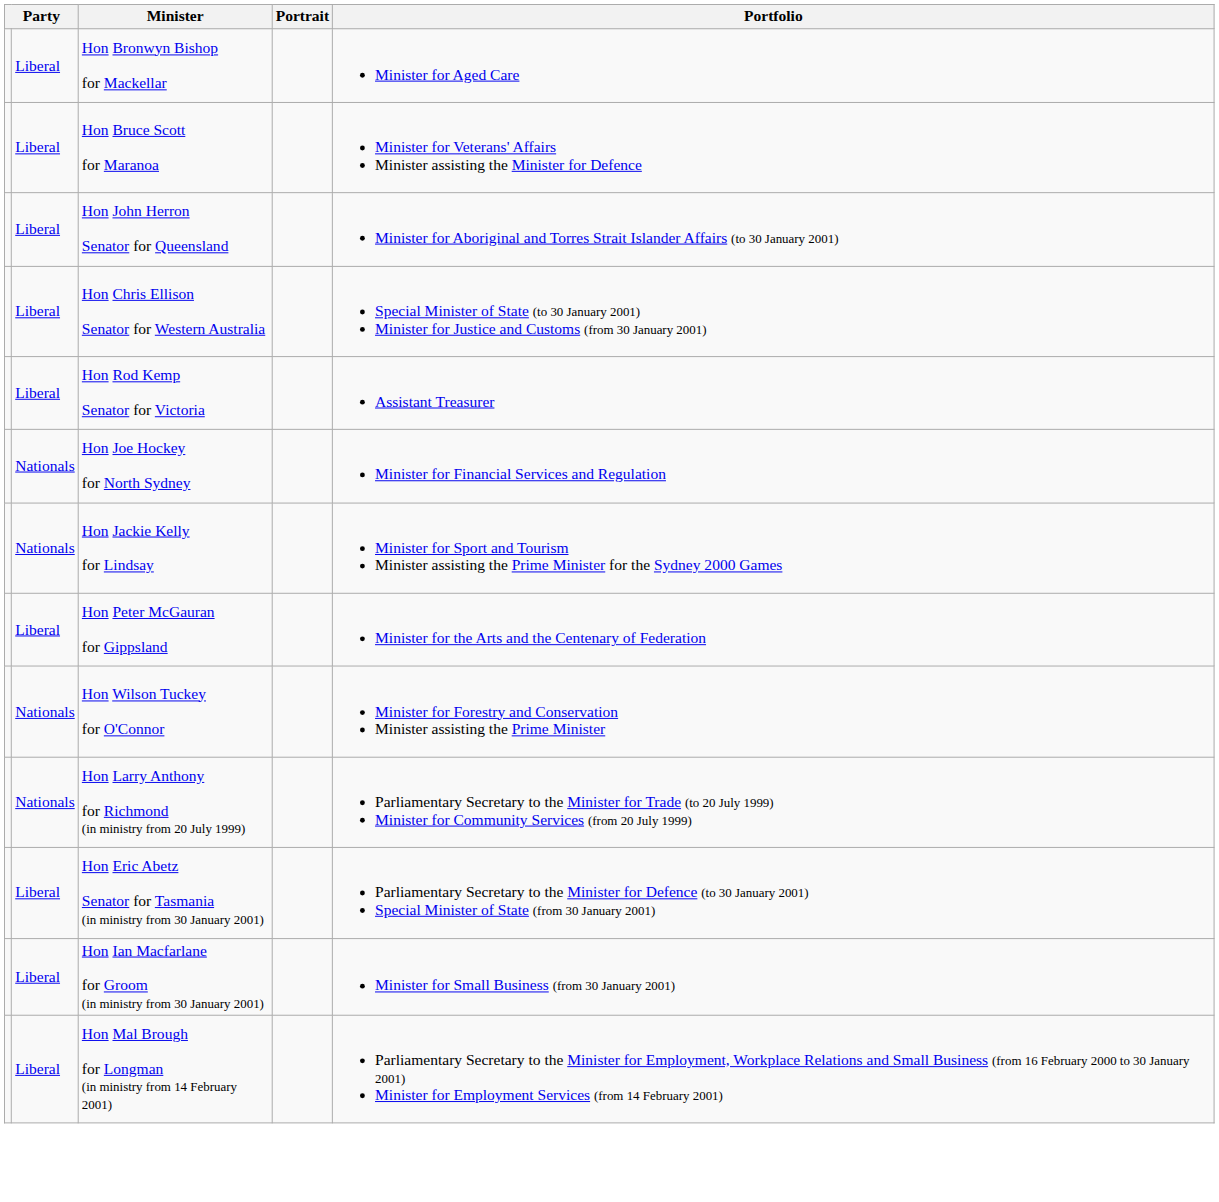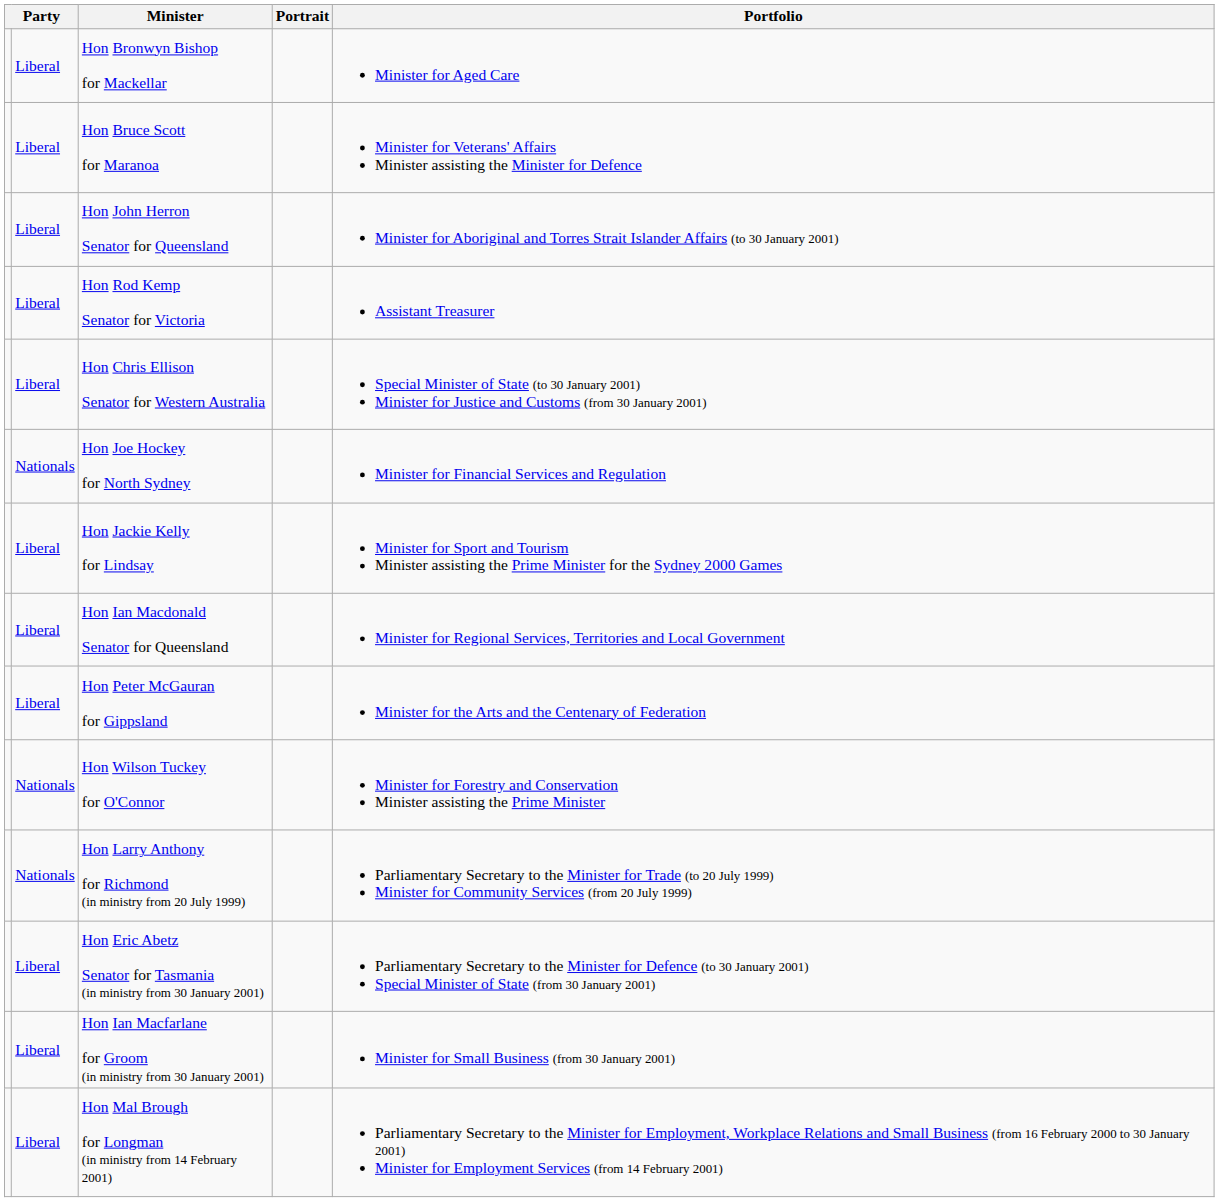rows swapped: Hon Rod Kemp Senator for Victoria <-> Hon Chris Ellison Senator for Western Australia
Hon Jackie Kelly for Lindsay | column 2: Nationals -> Liberal
+ row: Liberal | Hon Ian Macdonald Senator for Queensland | Minister for Regional Services, Territories and Local Government
